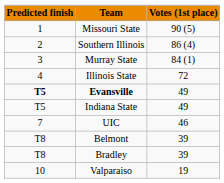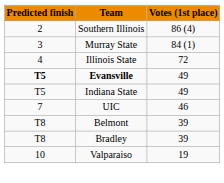- row: 1 | Missouri State | 90 (5)
